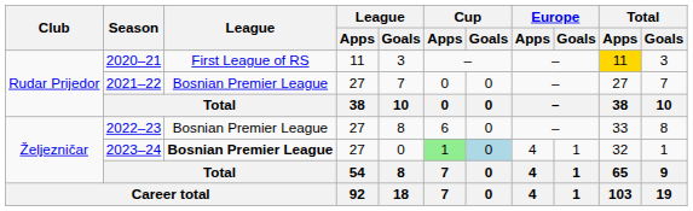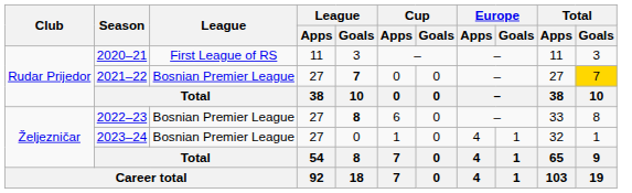2020–21 | Total / Apps: gold background -> no background
2021–22 | League / Goals: normal -> bold
2021–22 | Total / Goals: no background -> gold background
2022–23 | League / Goals: normal -> bold
2023–24 | League: bold -> normal
2023–24 | Cup / Apps: lightgreen background -> no background
2023–24 | Cup / Goals: lightblue background -> no background
